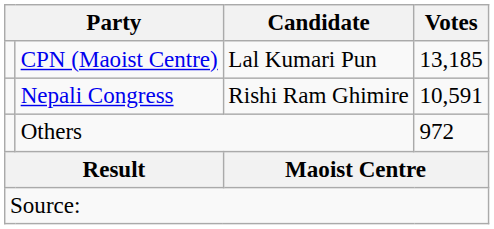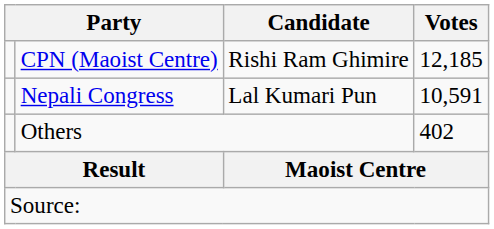CPN (Maoist Centre) | Candidate: Lal Kumari Pun -> Rishi Ram Ghimire
CPN (Maoist Centre) | Votes: 13,185 -> 12,185
Nepali Congress | Candidate: Rishi Ram Ghimire -> Lal Kumari Pun
Others | Votes: 972 -> 402
